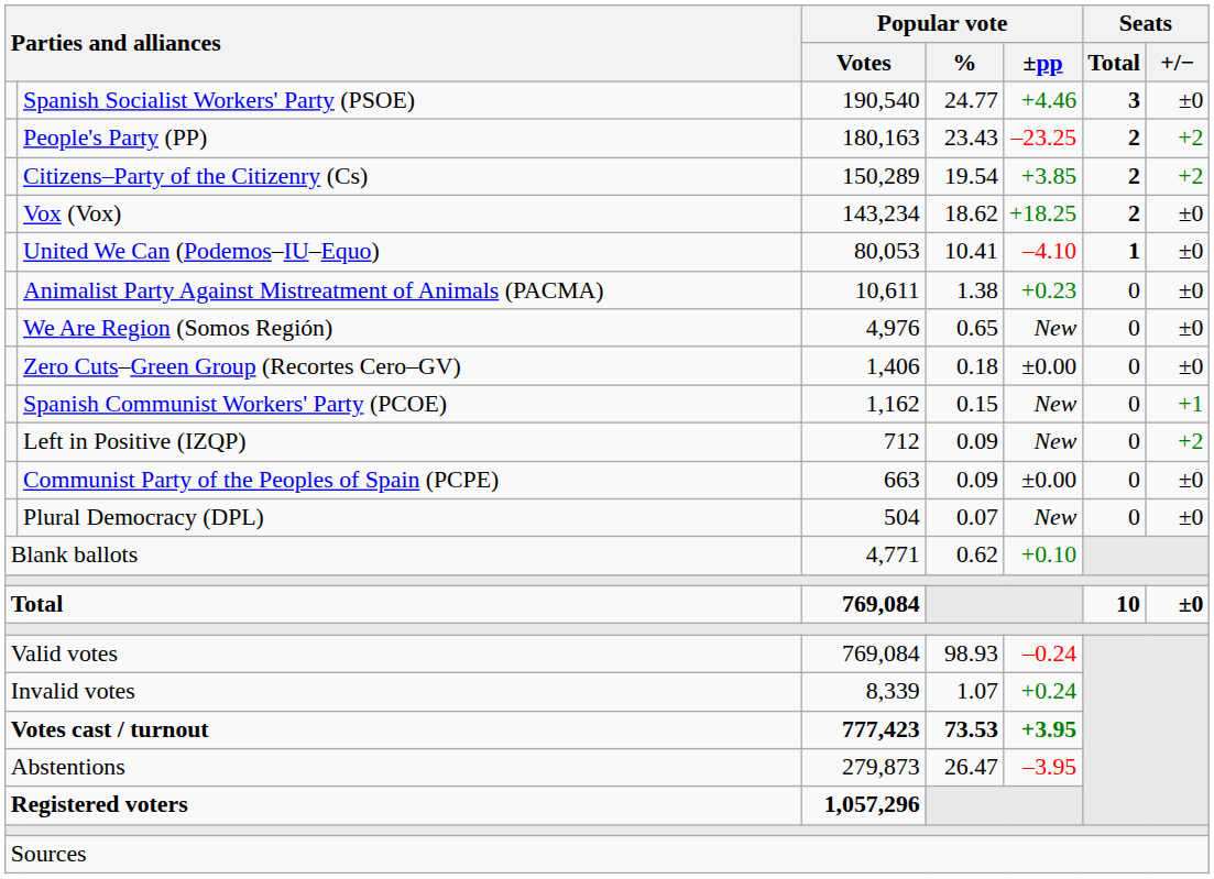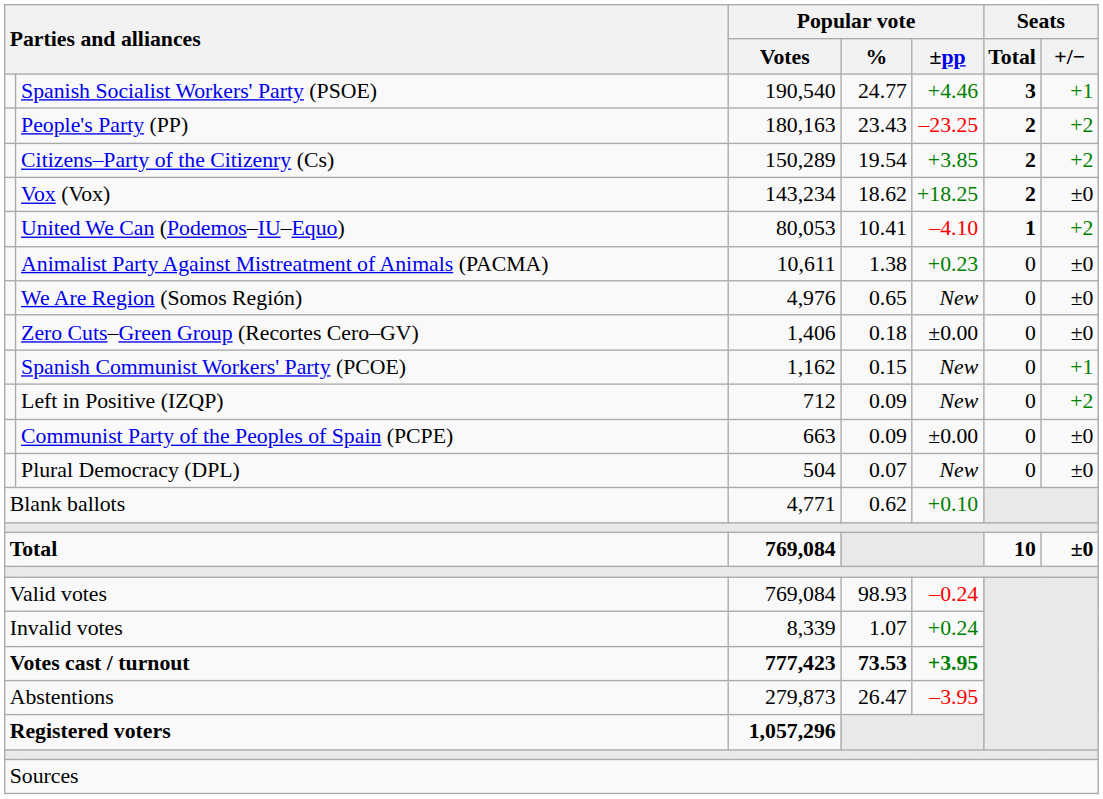Spanish Socialist Workers' Party (PSOE) | Seats / +/−: ±0 -> +1
United We Can (Podemos–IU–Equo) | Seats / +/−: ±0 -> +2
